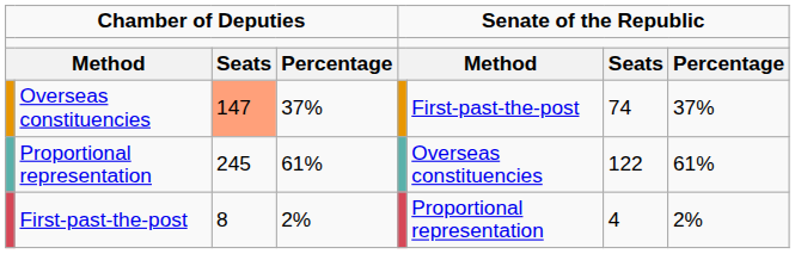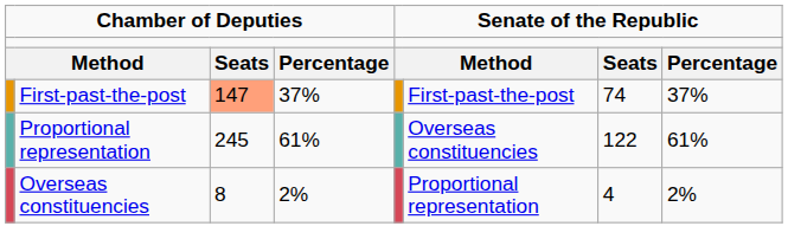row 4 | column 2: Overseas constituencies -> First-past-the-post
row 6 | column 2: First-past-the-post -> Overseas constituencies
